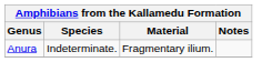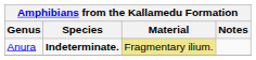Anura | Species: normal -> bold
Anura | Material: no background -> khaki background
